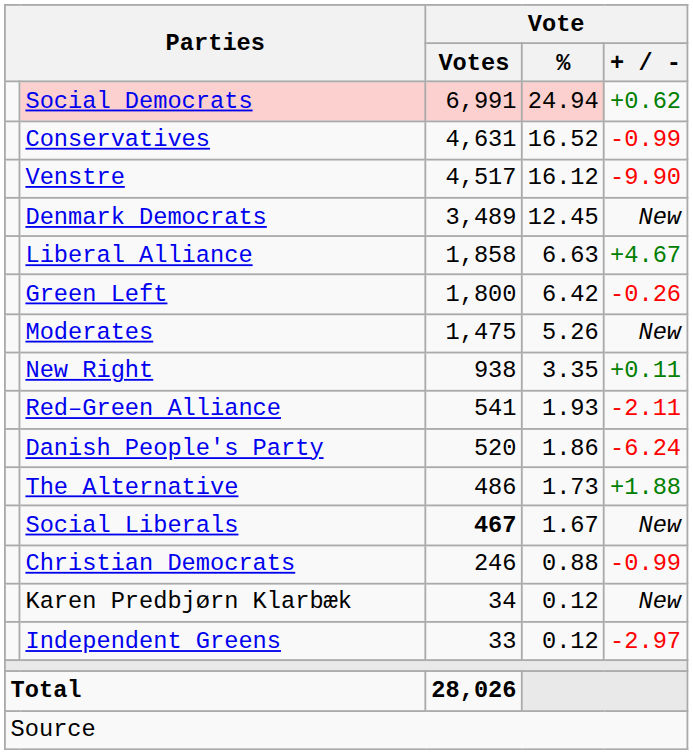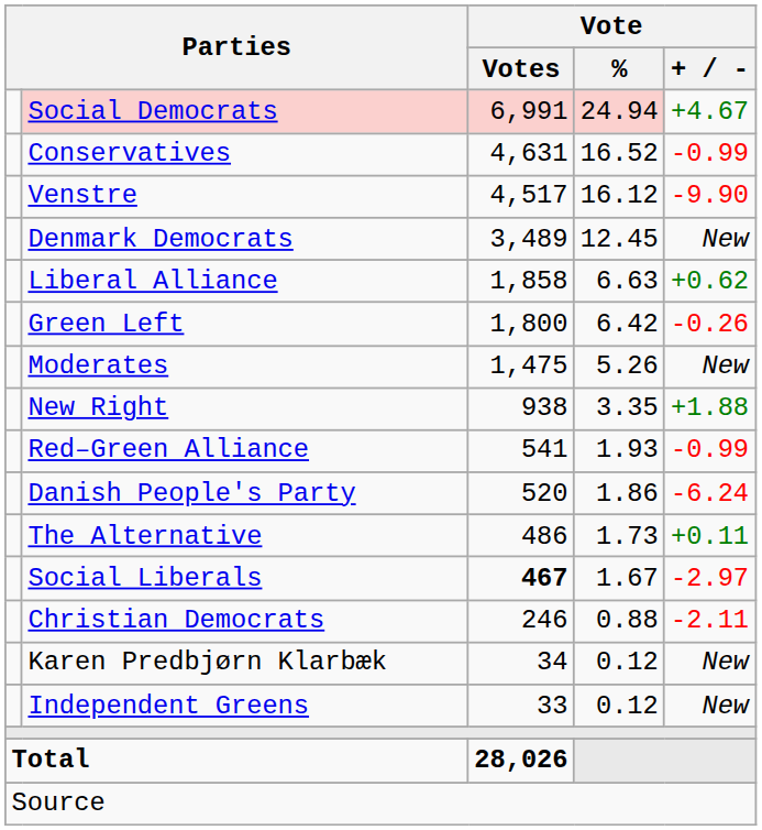Social Democrats | Vote / + / -: +0.62 -> +4.67
Liberal Alliance | Vote / + / -: +4.67 -> +0.62
New Right | Vote / + / -: +0.11 -> +1.88
Red–Green Alliance | Vote / + / -: -2.11 -> -0.99
The Alternative | Vote / + / -: +1.88 -> +0.11
Social Liberals | Vote / + / -: New -> -2.97
Christian Democrats | Vote / + / -: -0.99 -> -2.11
Independent Greens | Vote / + / -: -2.97 -> New
